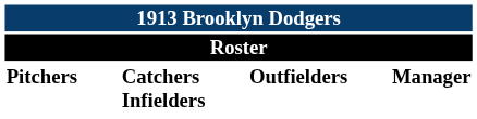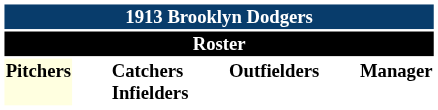Pitchers | column 1: no background -> lightyellow background
